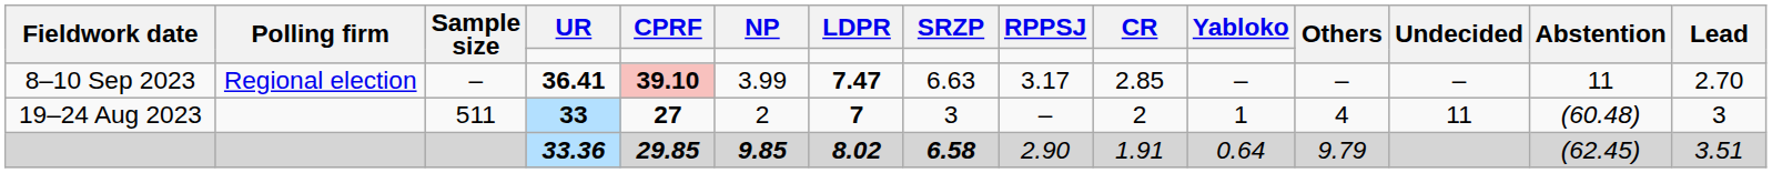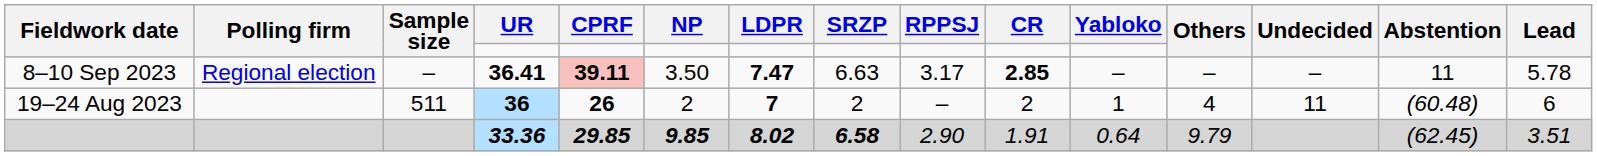8–10 Sep 2023 | CPRF: 39.10 -> 39.11
8–10 Sep 2023 | NP: 3.99 -> 3.50
8–10 Sep 2023 | CR: normal -> bold
8–10 Sep 2023 | Lead: 2.70 -> 5.78
19–24 Aug 2023 | UR: 33 -> 36
19–24 Aug 2023 | CPRF: 27 -> 26
19–24 Aug 2023 | SRZP: 3 -> 2
19–24 Aug 2023 | Lead: 3 -> 6
